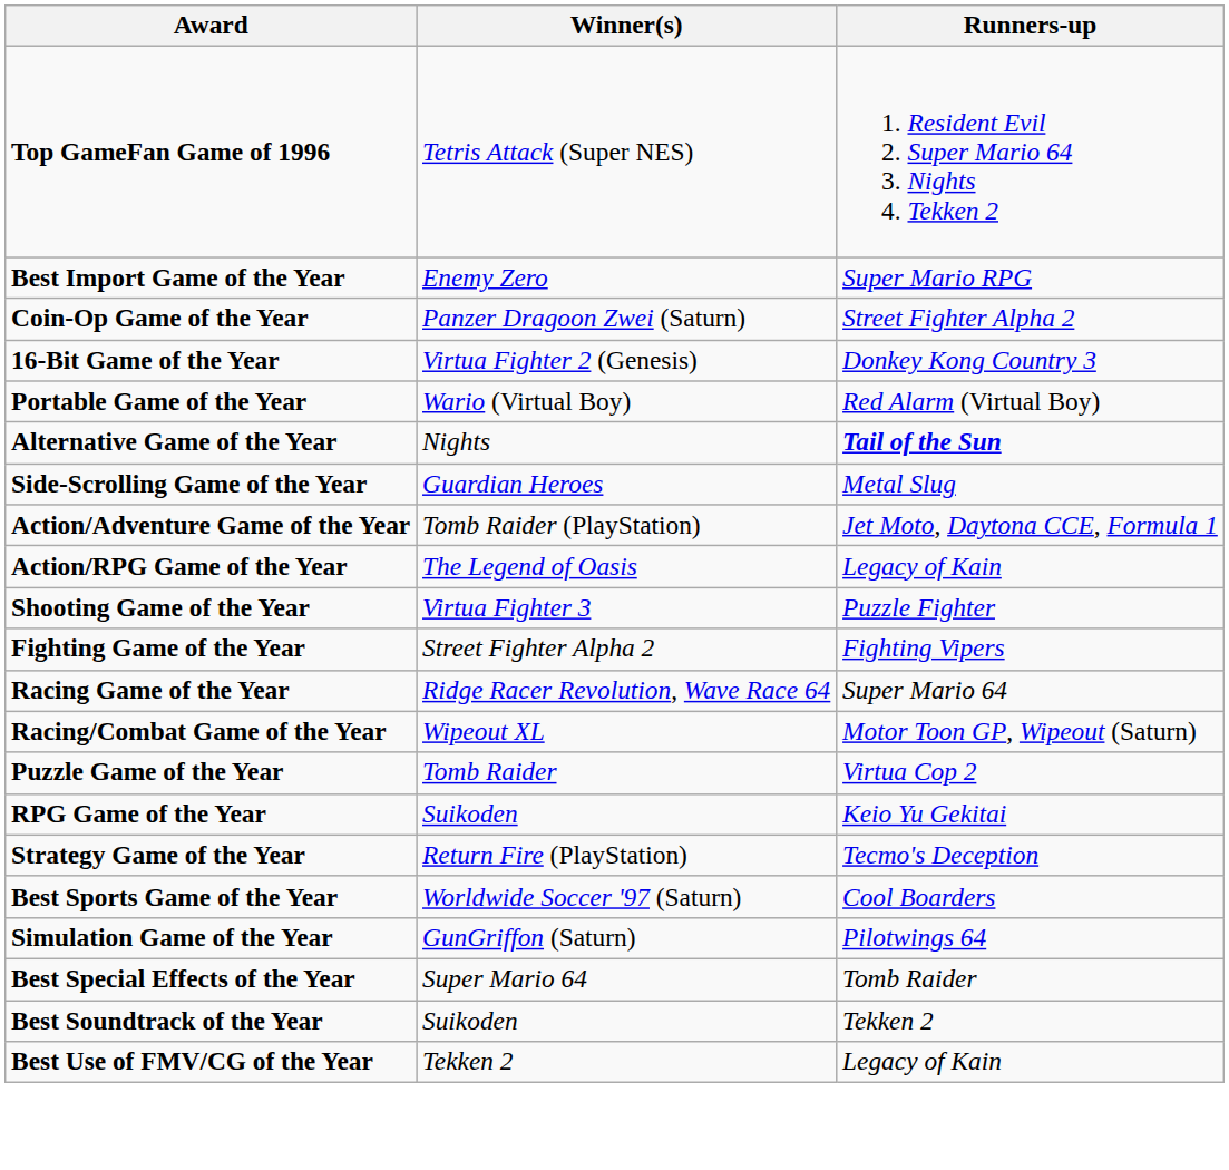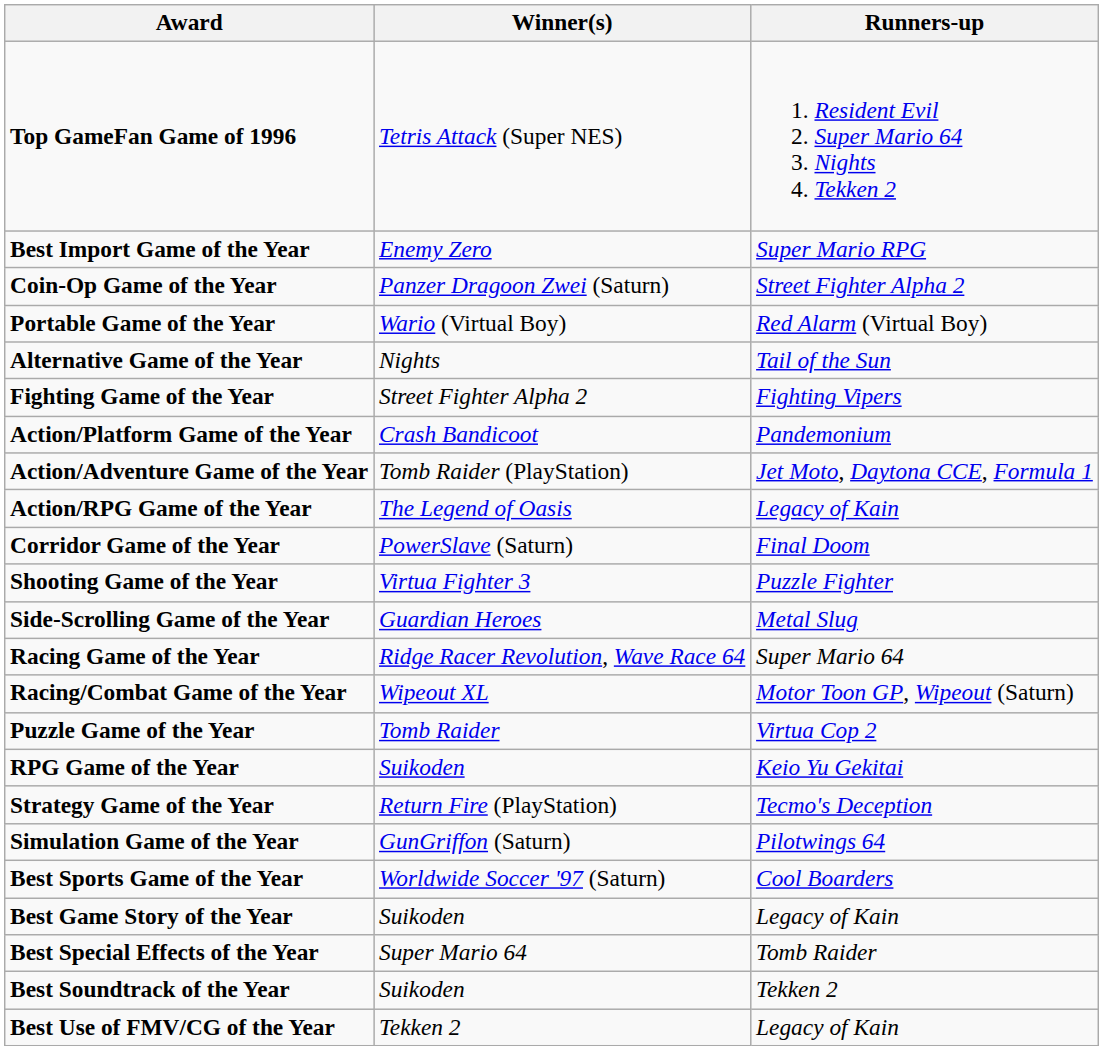- row: 16-Bit Game of the Year | Virtua Fighter 2 (Genesis) | Donkey Kong Country 3
Alternative Game of the Year | Runners-up: bold -> normal
rows swapped: Side-Scrolling Game of the Year <-> Fighting Game of the Year
+ row: Action/Platform Game of the Year | Crash Bandicoot | Pandemonium
+ row: Corridor Game of the Year | PowerSlave (Saturn) | Final Doom
rows swapped: Simulation Game of the Year <-> Best Sports Game of the Year
+ row: Best Game Story of the Year | Suikoden | Legacy of Kain
